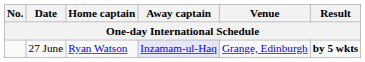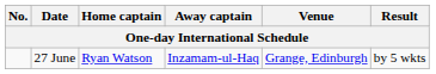27 June | Away captain: lavender background -> no background
27 June | Result: bold -> normal
